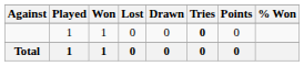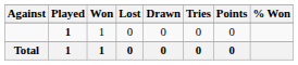row 2 | Played: normal -> bold
row 2 | Tries: bold -> normal
